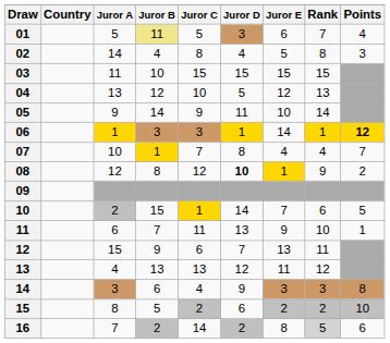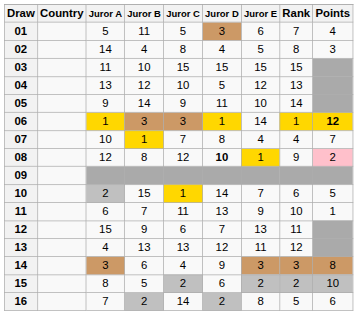01 | Juror B: khaki background -> no background
08 | Points: no background -> pink background
16 | Rank: lightgrey background -> no background
